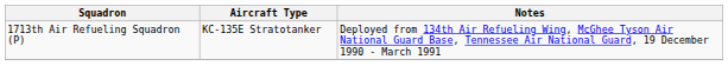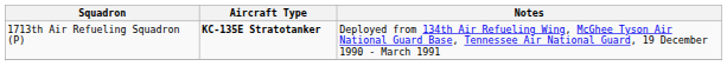1713th Air Refueling Squadron (P) | Aircraft Type: normal -> bold
